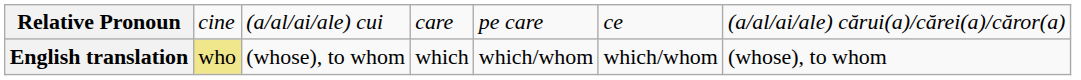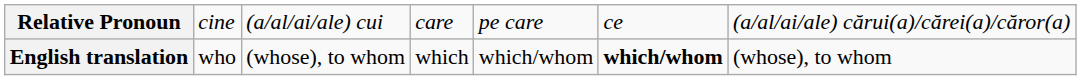English translation | column 2: khaki background -> no background
English translation | column 6: normal -> bold
